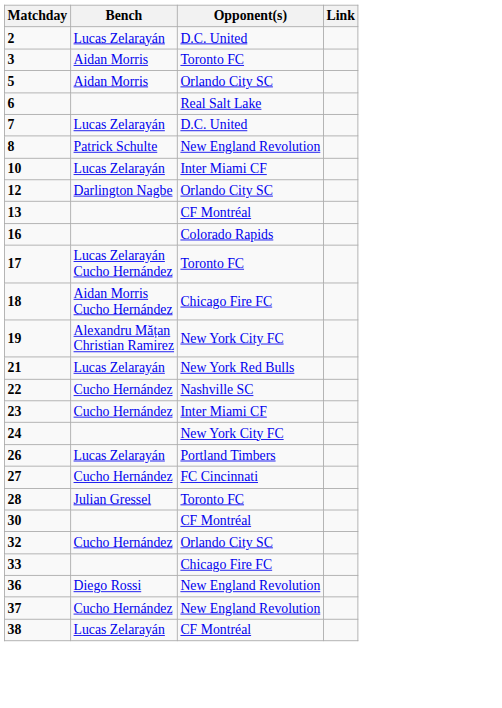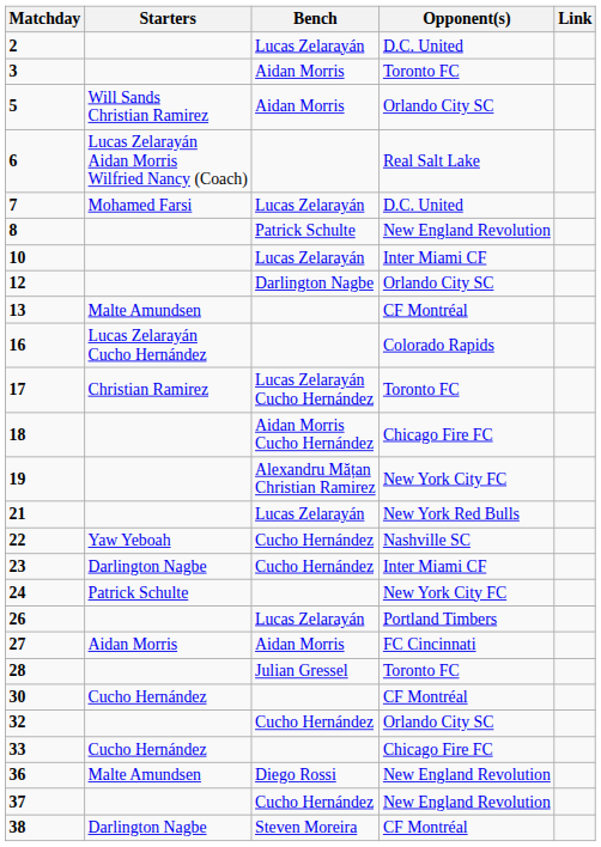+ column: Starters | Will Sands Christian Ramirez | Lucas Zelarayán Aidan Morris Wilfried Nancy (Coach) | Mohamed Farsi | Malte Amundsen | Lucas Zelarayán Cucho Hernández | Christian Ramirez | Yaw Yeboah | Darlington Nagbe | Patrick Schulte | Aidan Morris | Cucho Hernández | Cucho Hernández | Malte Amundsen | Darlington Nagbe
27 | Bench: Cucho Hernández -> Aidan Morris
38 | Bench: Lucas Zelarayán -> Steven Moreira
